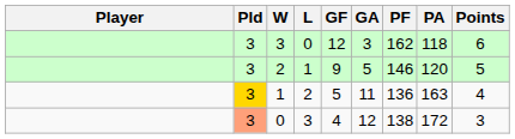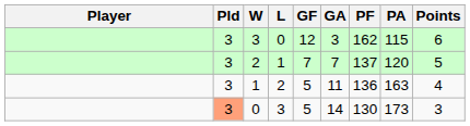row 2 | PA: 118 -> 115
row 3 | GF: 9 -> 7
row 3 | GA: 5 -> 7
row 3 | PF: 146 -> 137
row 4 | Pld: gold background -> no background
row 5 | GF: 4 -> 5
row 5 | GA: 12 -> 14
row 5 | PF: 138 -> 130
row 5 | PA: 172 -> 173
